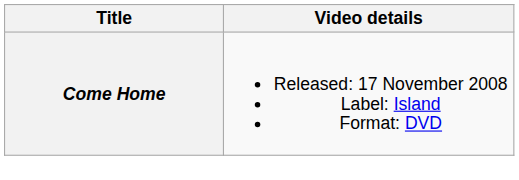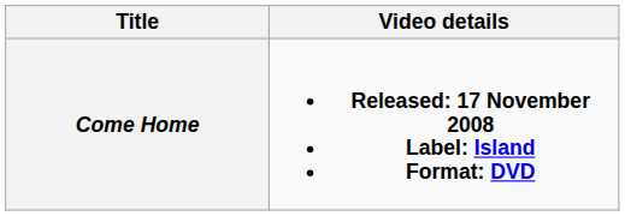Come Home | Video details: normal -> bold
